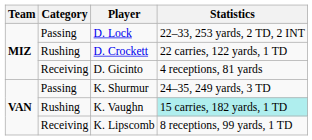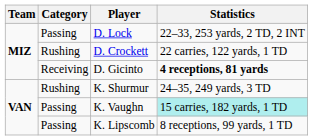D. Gicinto | Statistics: normal -> bold
K. Shurmur | Category: Passing -> Rushing
K. Vaughn | Category: Rushing -> Passing
K. Lipscomb | Category: Receiving -> Passing
